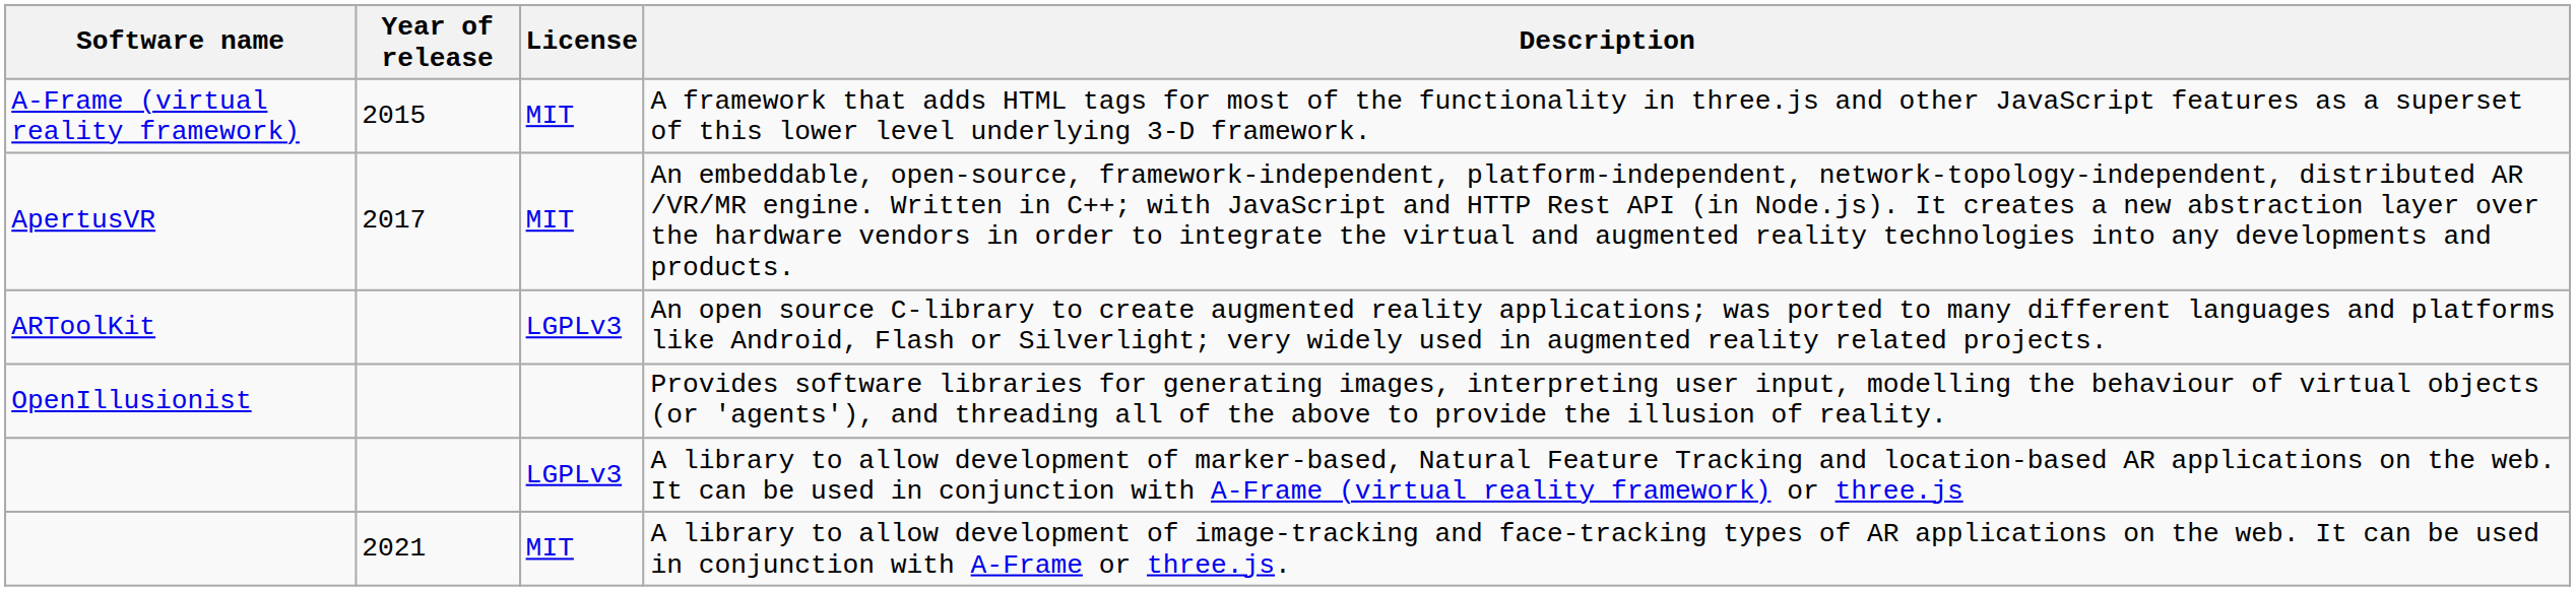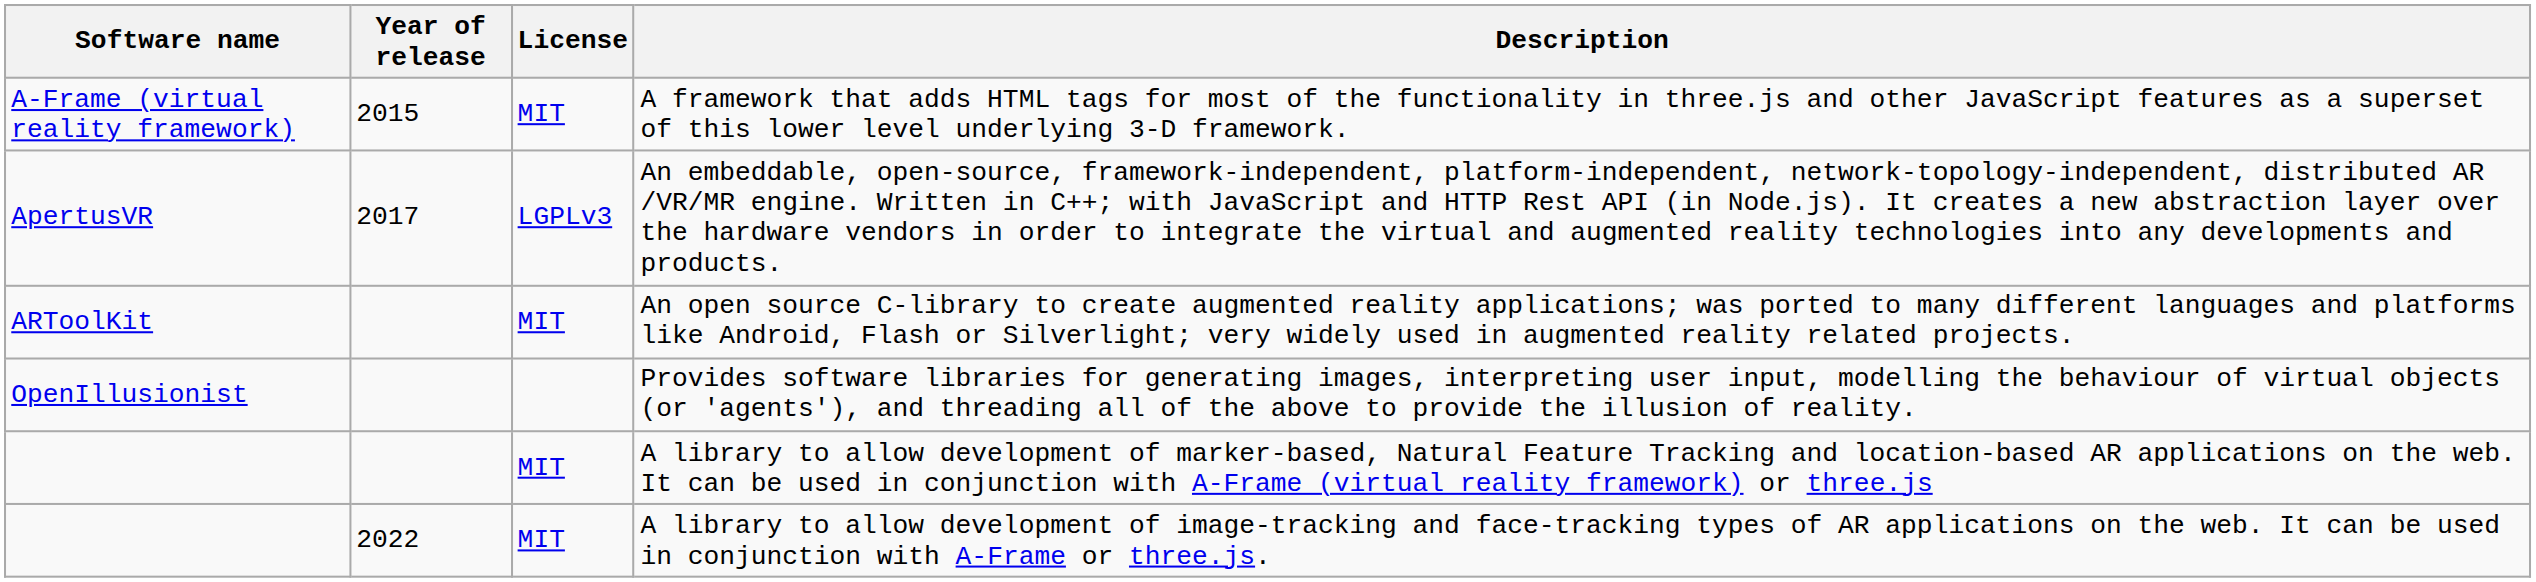row 3 | License: MIT -> LGPLv3
row 4 | License: LGPLv3 -> MIT
row 6 | License: LGPLv3 -> MIT
row 7 | Year of release: 2021 -> 2022
